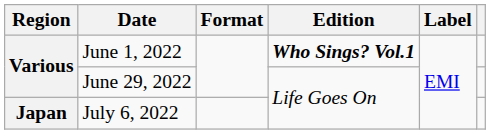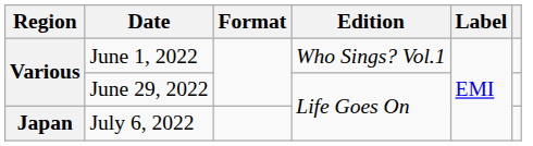June 1, 2022 | Edition: bold -> normal
